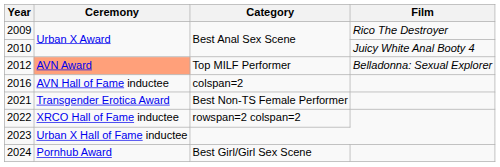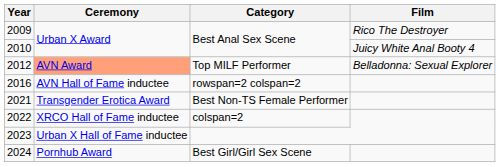2016 | Category: colspan=2 -> rowspan=2 colspan=2
2022 | Category: rowspan=2 colspan=2 -> colspan=2
